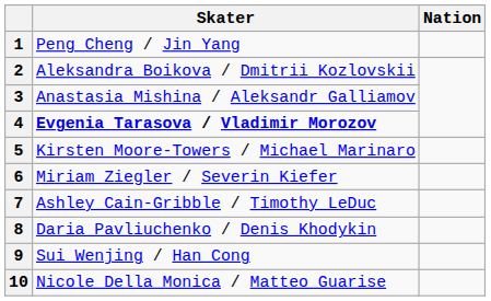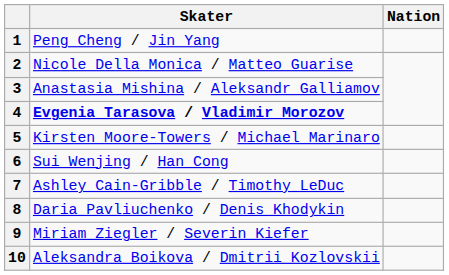2 | Skater: Aleksandra Boikova / Dmitrii Kozlovskii -> Nicole Della Monica / Matteo Guarise
6 | Skater: Miriam Ziegler / Severin Kiefer -> Sui Wenjing / Han Cong
9 | Skater: Sui Wenjing / Han Cong -> Miriam Ziegler / Severin Kiefer
10 | Skater: Nicole Della Monica / Matteo Guarise -> Aleksandra Boikova / Dmitrii Kozlovskii
